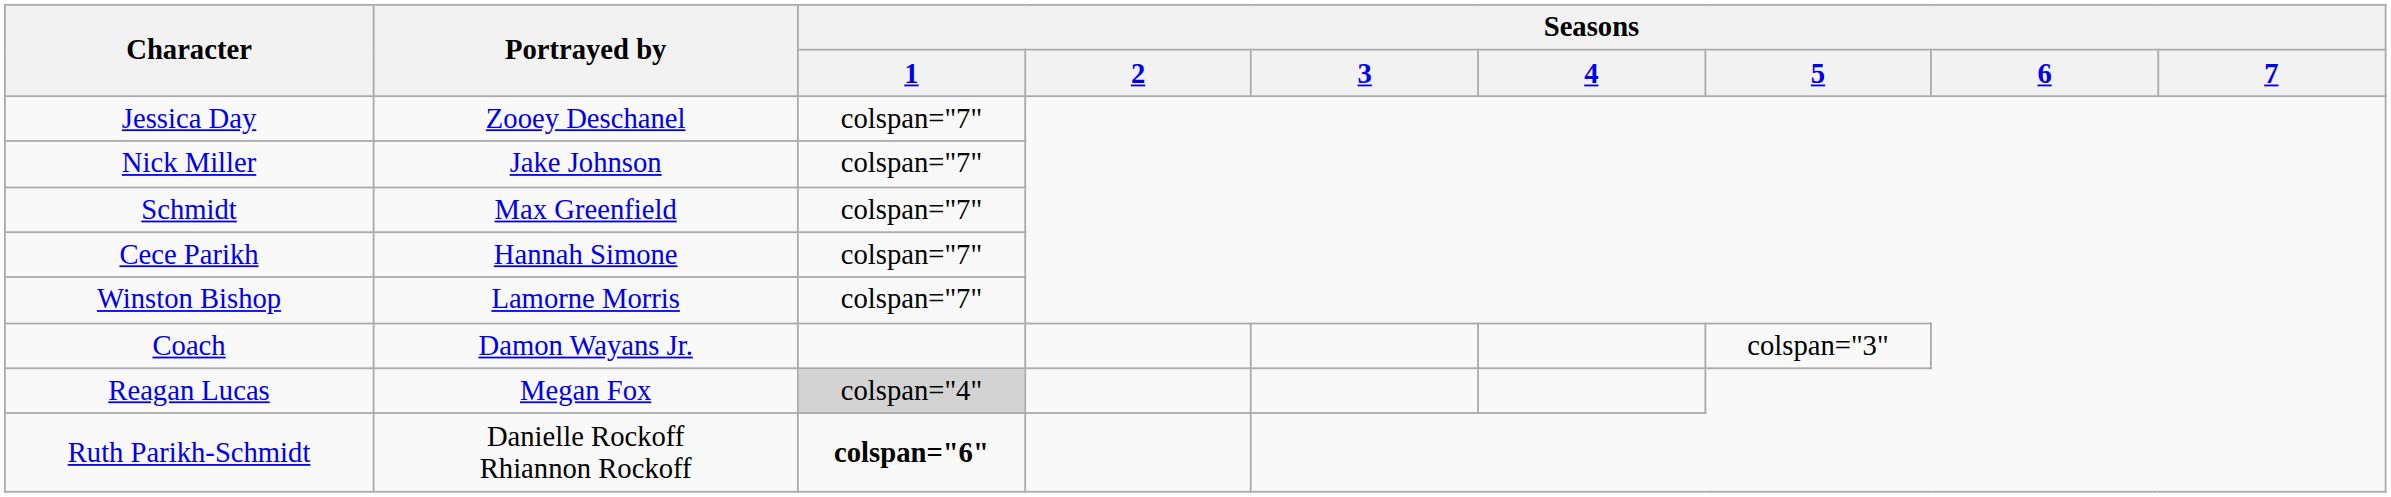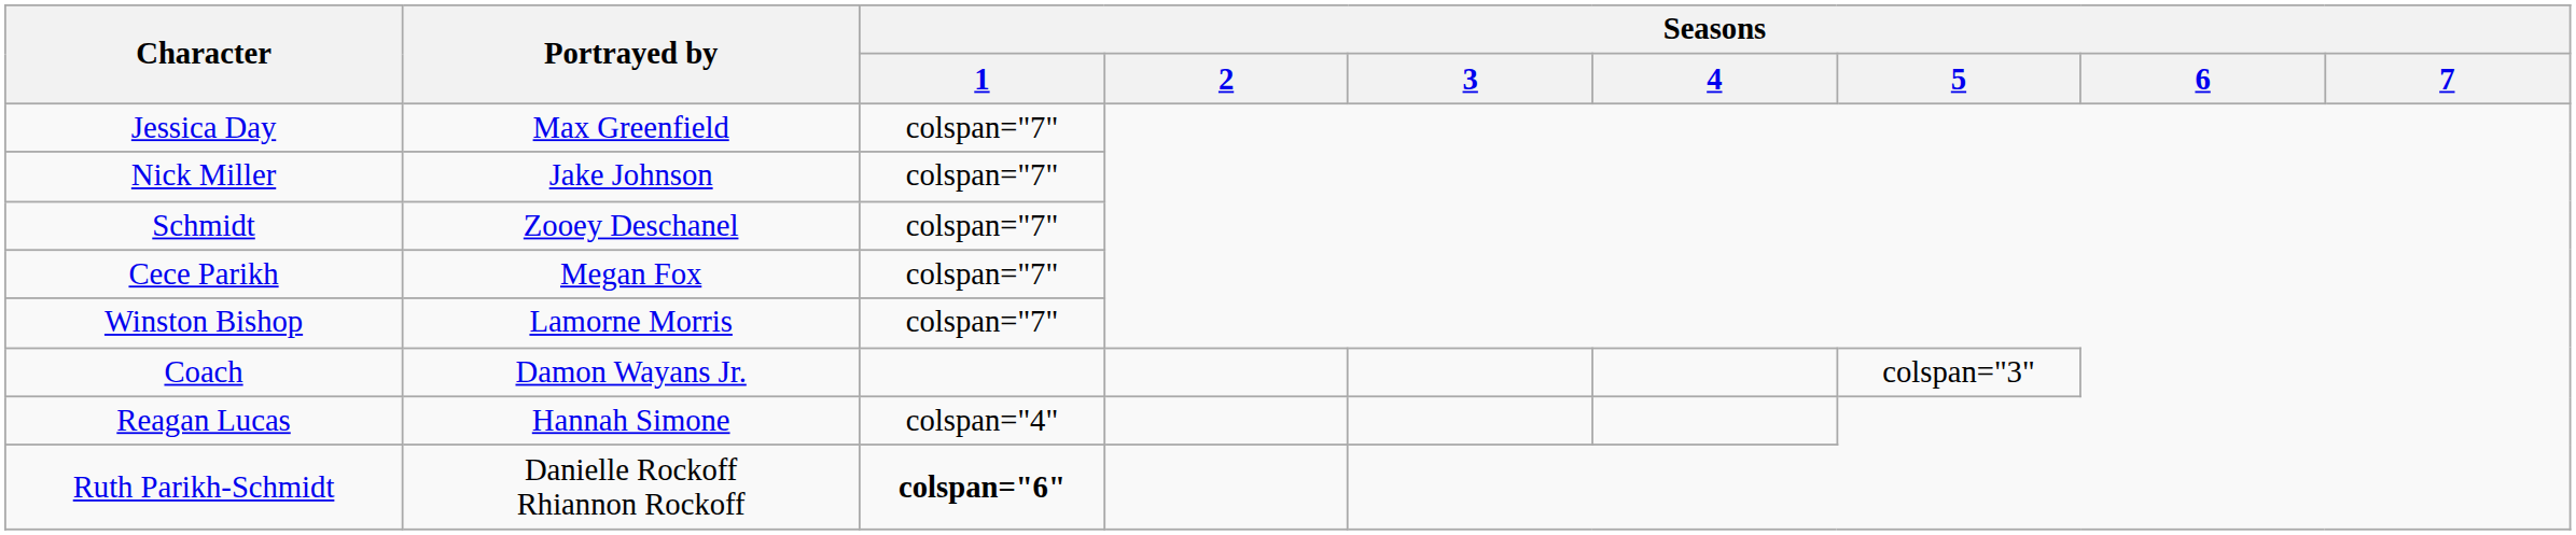Jessica Day | Portrayed by: Zooey Deschanel -> Max Greenfield
Schmidt | Portrayed by: Max Greenfield -> Zooey Deschanel
Cece Parikh | Portrayed by: Hannah Simone -> Megan Fox
Reagan Lucas | Portrayed by: Megan Fox -> Hannah Simone
Reagan Lucas | Seasons / 1: lightgrey background -> no background
